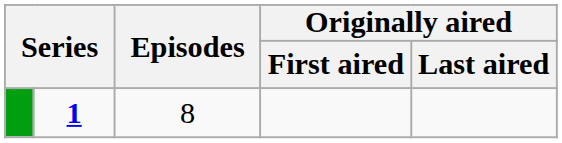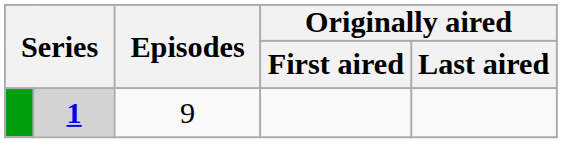row 3 | column 2: no background -> lightgrey background
row 3 | Episodes: 8 -> 9
